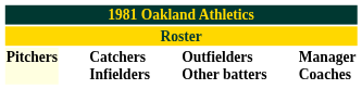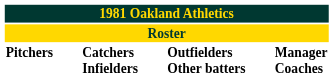Pitchers | column 1: lightyellow background -> no background
